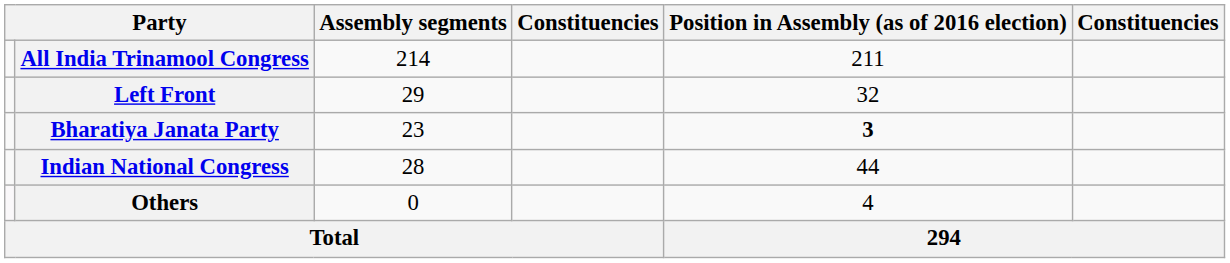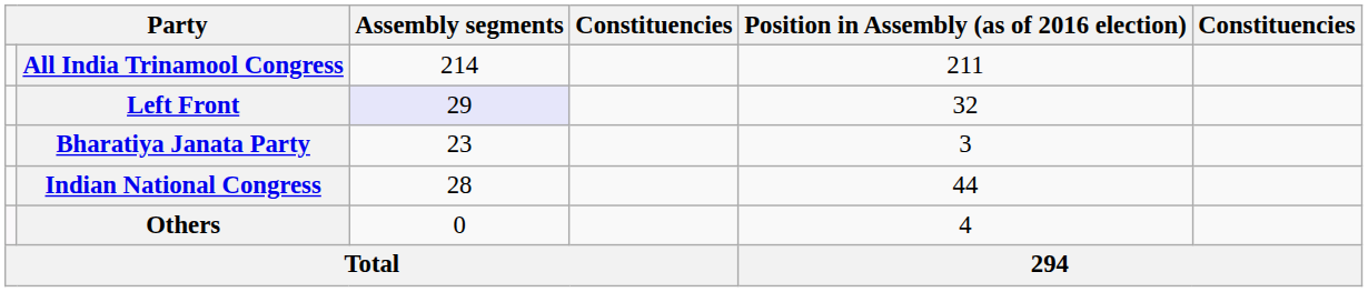Left Front | Assembly segments: no background -> lavender background
Bharatiya Janata Party | Position in Assembly (as of 2016 election): bold -> normal
